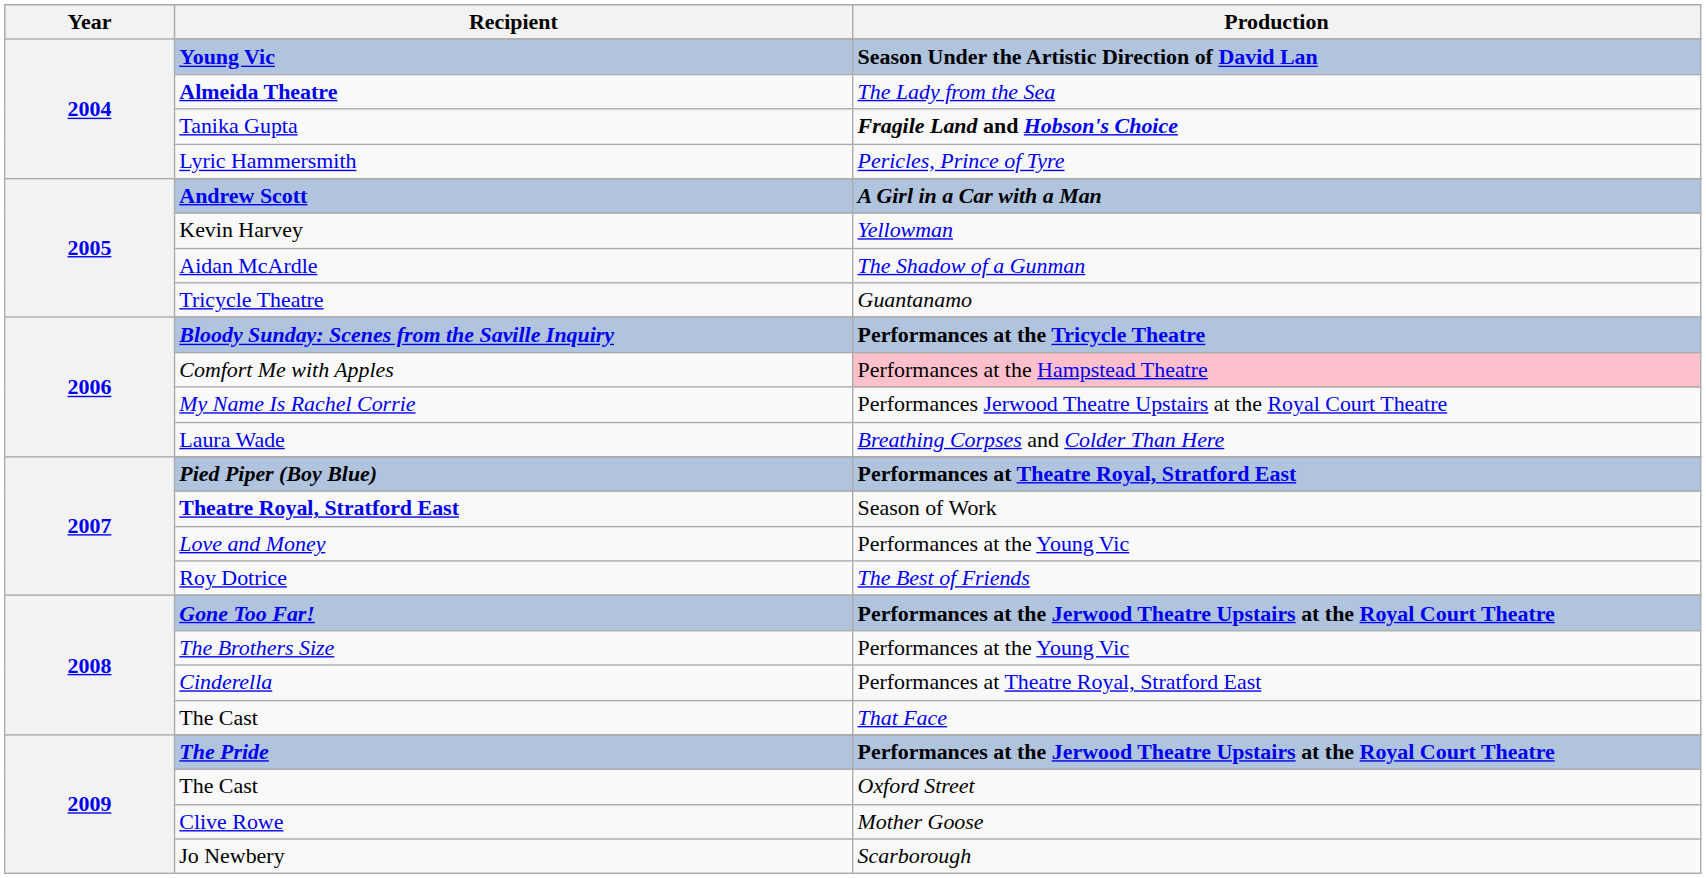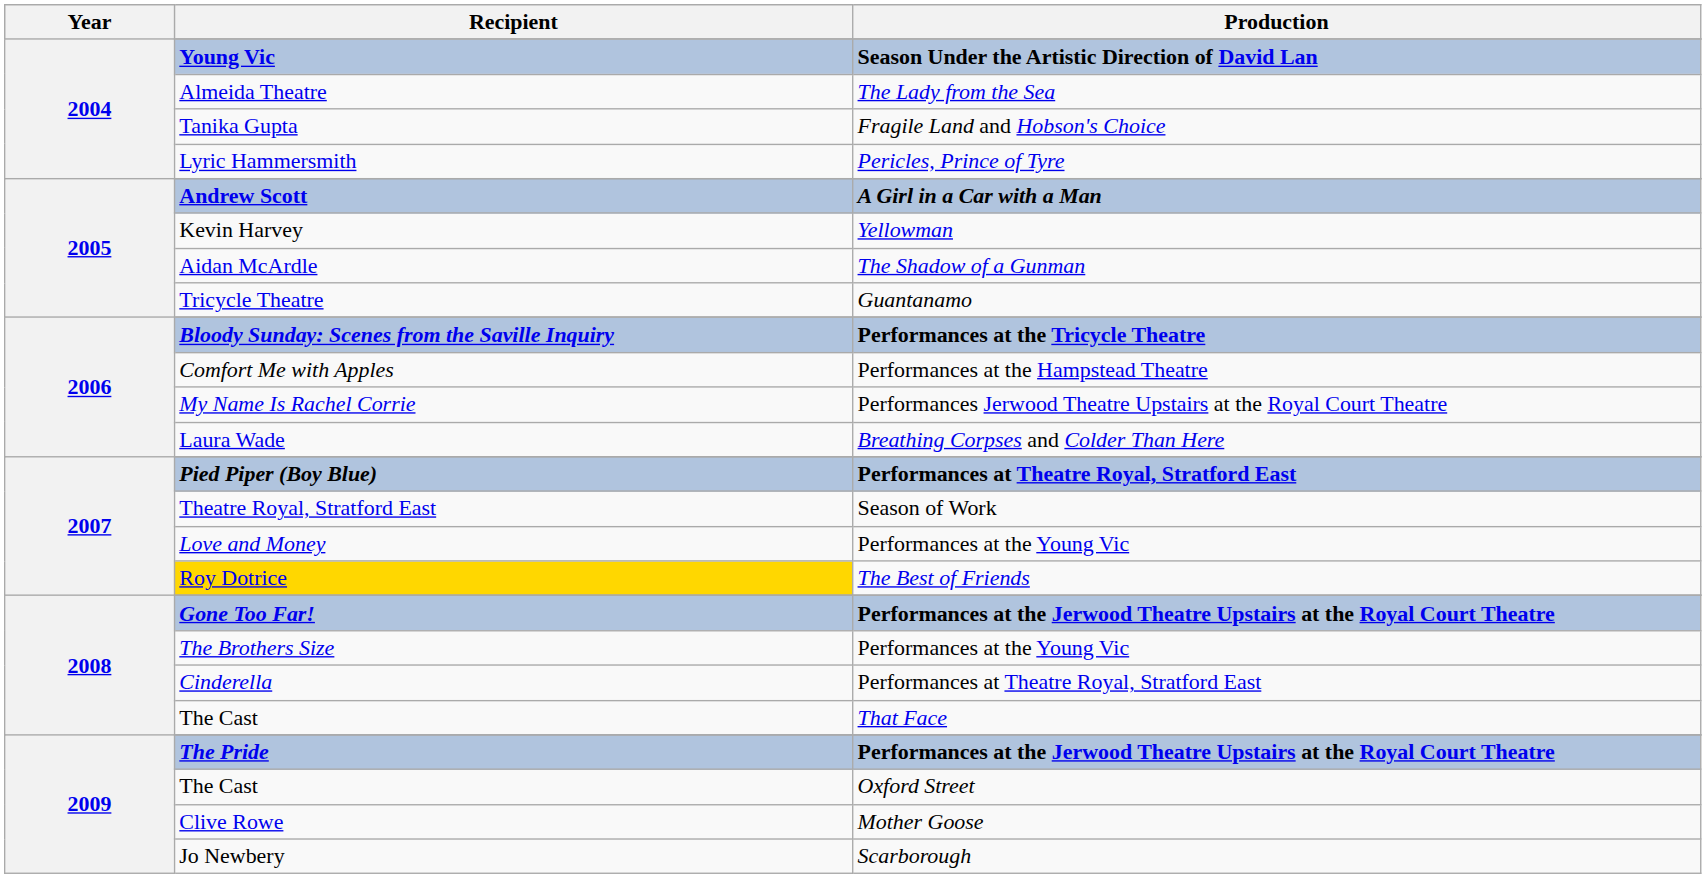Almeida Theatre | Recipient: bold -> normal
Tanika Gupta | Production: bold -> normal
Comfort Me with Apples | Production: pink background -> no background
Theatre Royal, Stratford East | Recipient: bold -> normal
Roy Dotrice | Recipient: no background -> gold background
